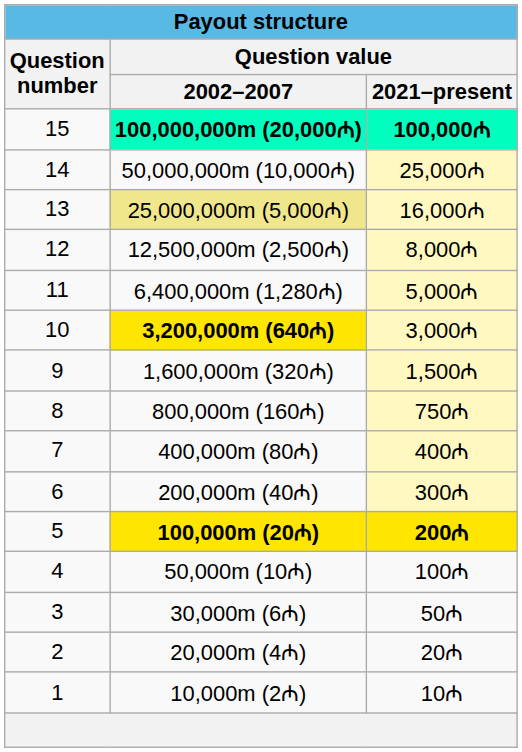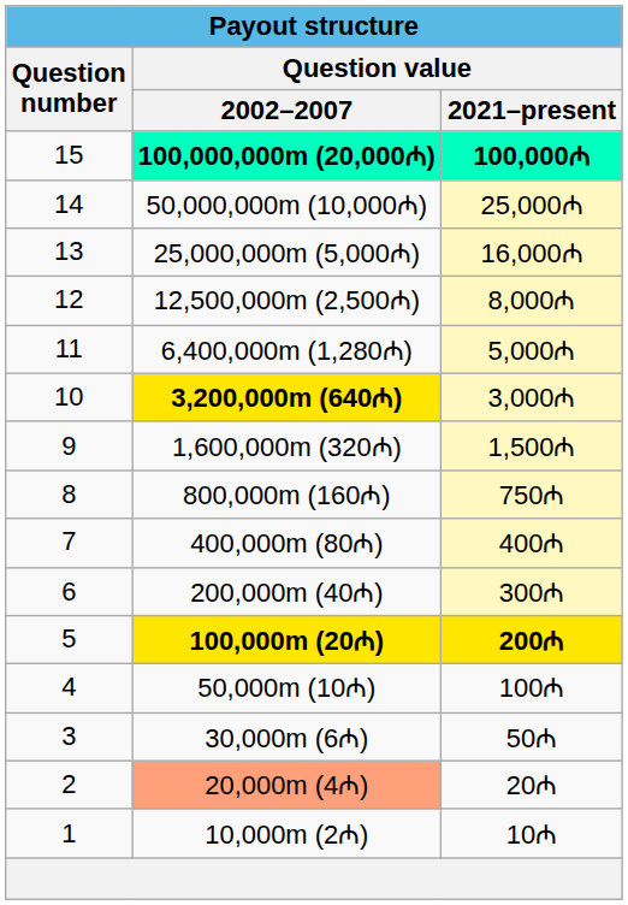13 | Question value / 2002–2007: khaki background -> no background
2 | Question value / 2002–2007: no background -> lightsalmon background
